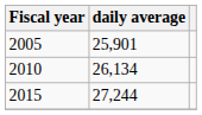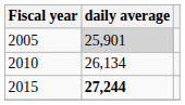2005 | daily average: no background -> lightgrey background
2015 | daily average: normal -> bold
